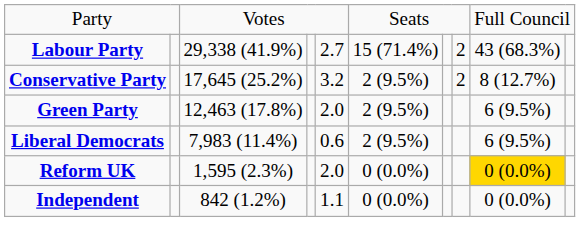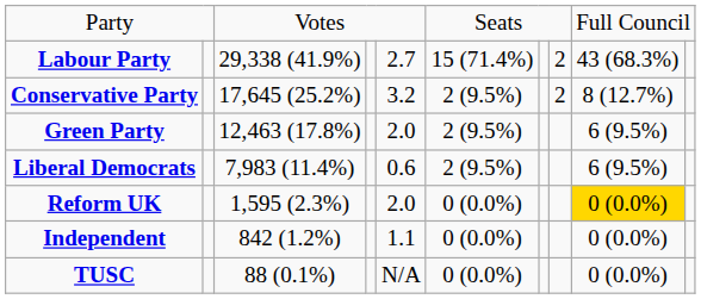+ row: TUSC | 88 (0.1%) | N/A | 0 (0.0%) | 0 (0.0%)
